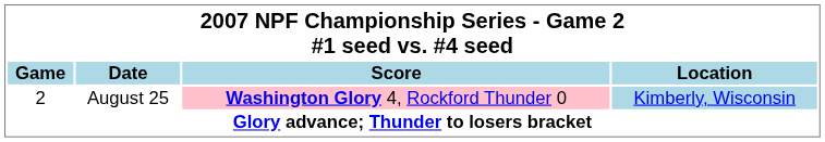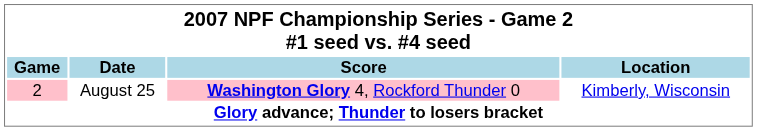August 25 | Game: no background -> pink background
August 25 | Location: lightblue background -> no background
